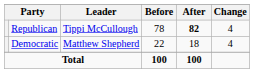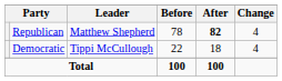Republican | Leader: Tippi McCullough -> Matthew Shepherd
Democratic | Leader: Matthew Shepherd -> Tippi McCullough
